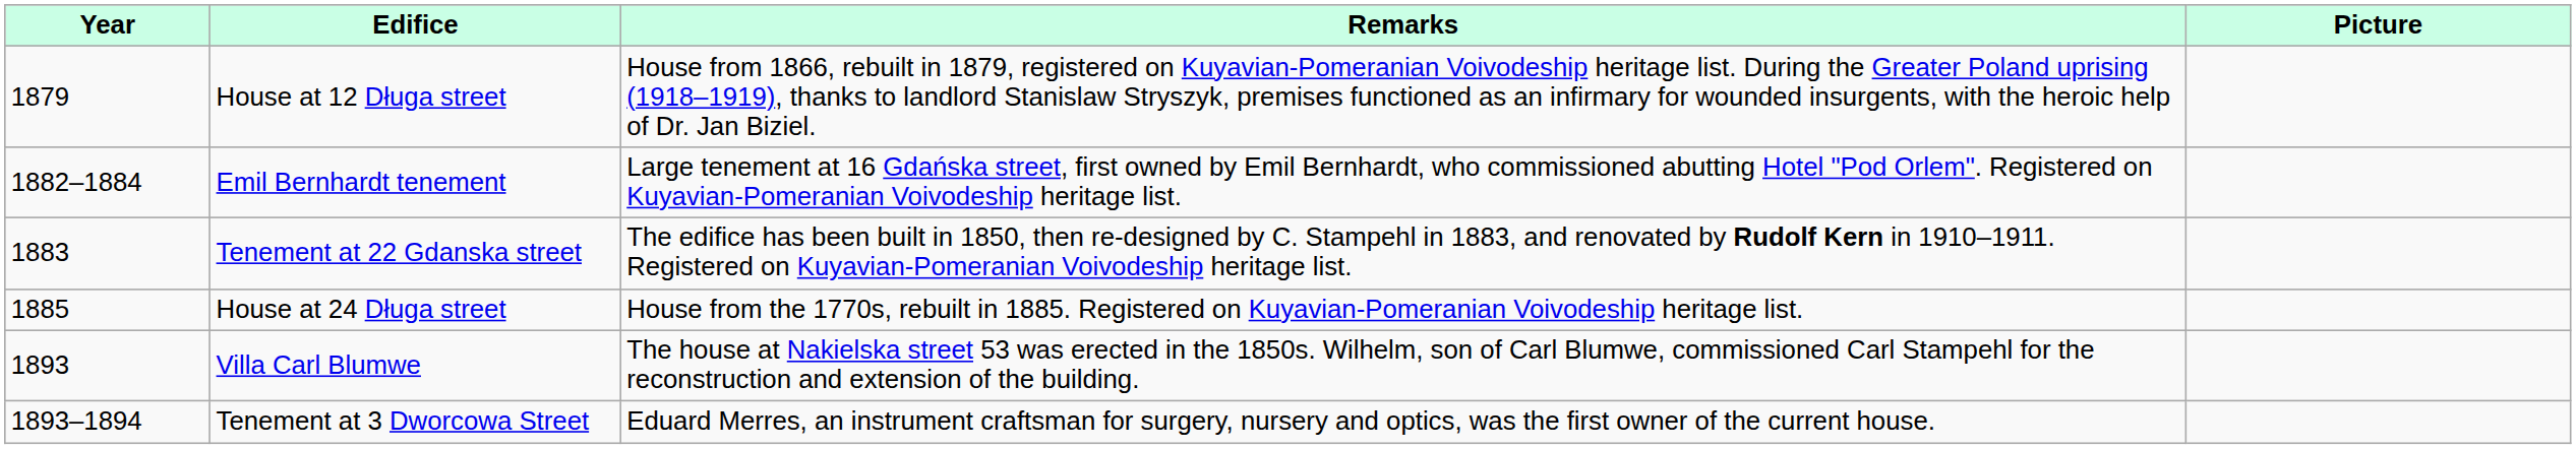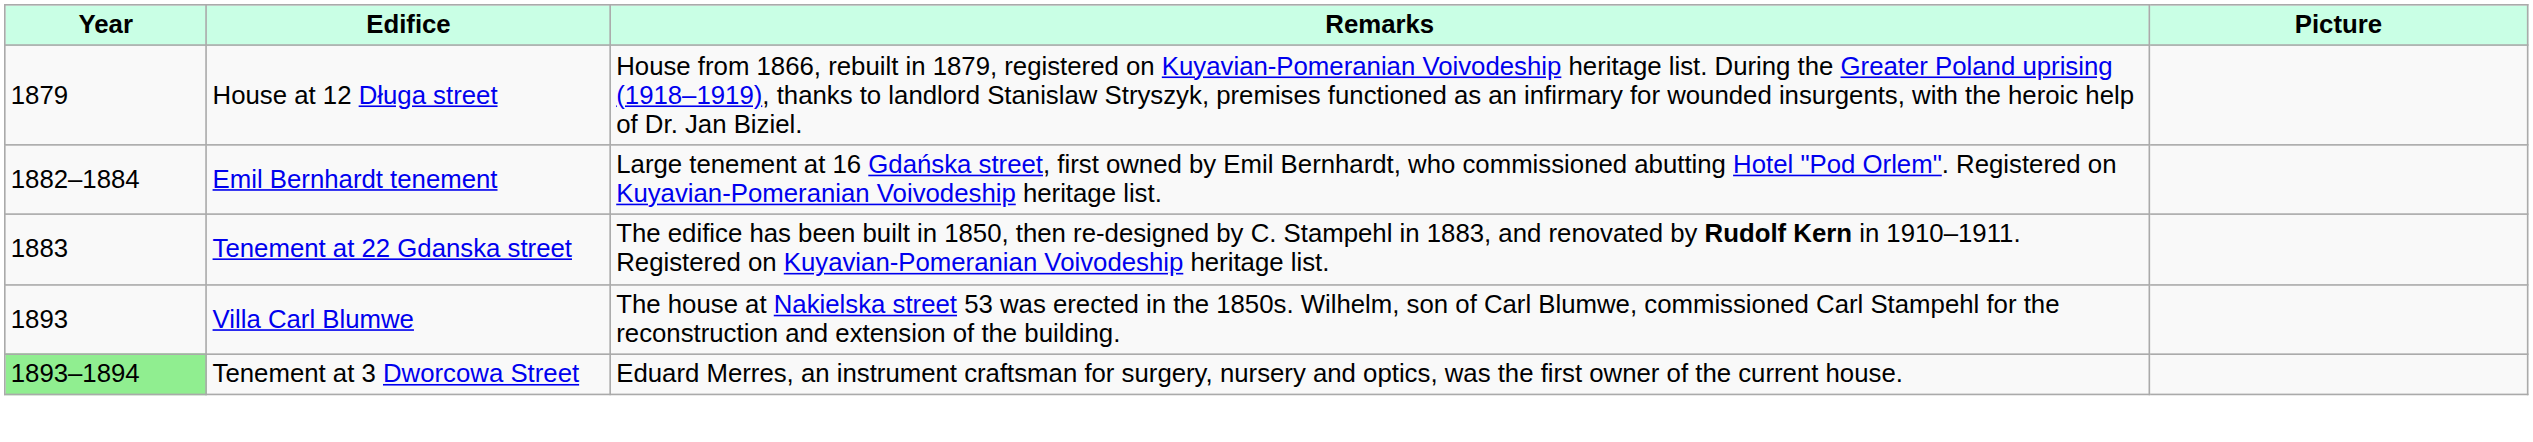- row: 1885 | House at 24 Długa street | House from the 1770s, rebuilt in 1885. Registered on Kuyavian-Pomeranian Voivodeship heritage list.
Tenement at 3 Dworcowa Street | Year: no background -> lightgreen background
